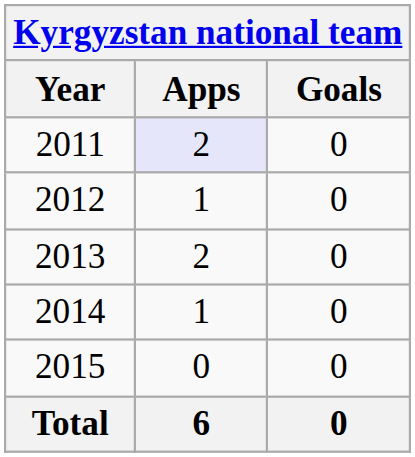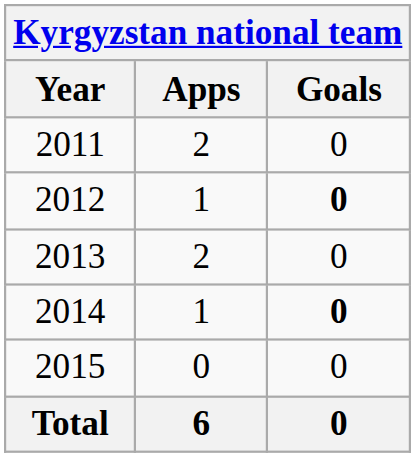2011 | Apps: lavender background -> no background
2012 | Goals: normal -> bold
2014 | Goals: normal -> bold
